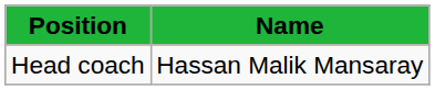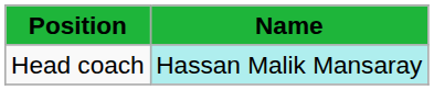Head coach | Name: no background -> paleturquoise background
